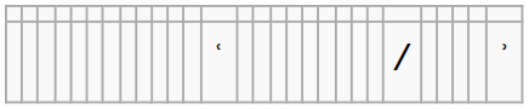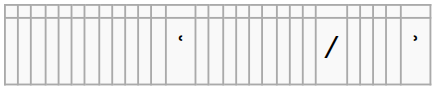row 2 | column 13: normal -> bold
row 2 | column 28: normal -> bold
